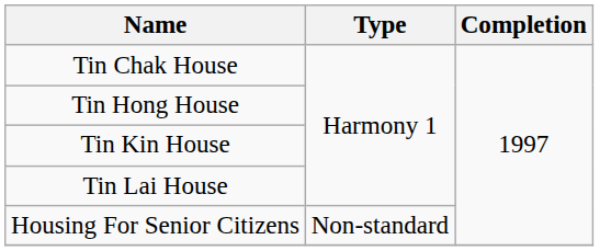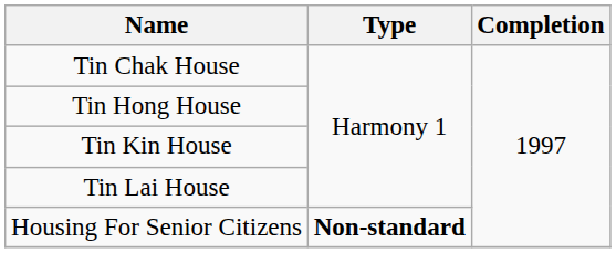Housing For Senior Citizens | Type: normal -> bold
